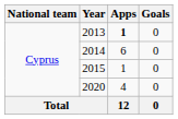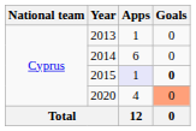2013 | Apps: bold -> normal
2015 | Apps: no background -> lavender background
2015 | Goals: normal -> bold
2020 | Goals: no background -> lightsalmon background
